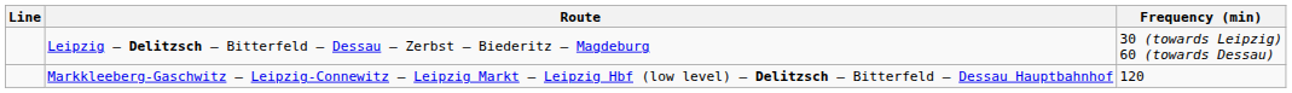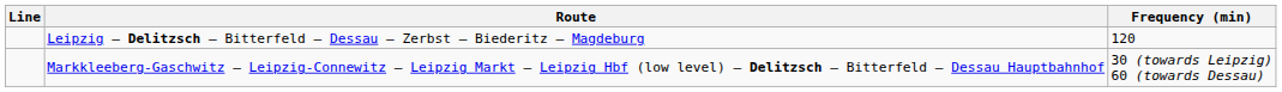row 2 | Frequency (min): 30 (towards Leipzig) 60 (towards Dessau) -> 120
row 3 | Frequency (min): 120 -> 30 (towards Leipzig) 60 (towards Dessau)
